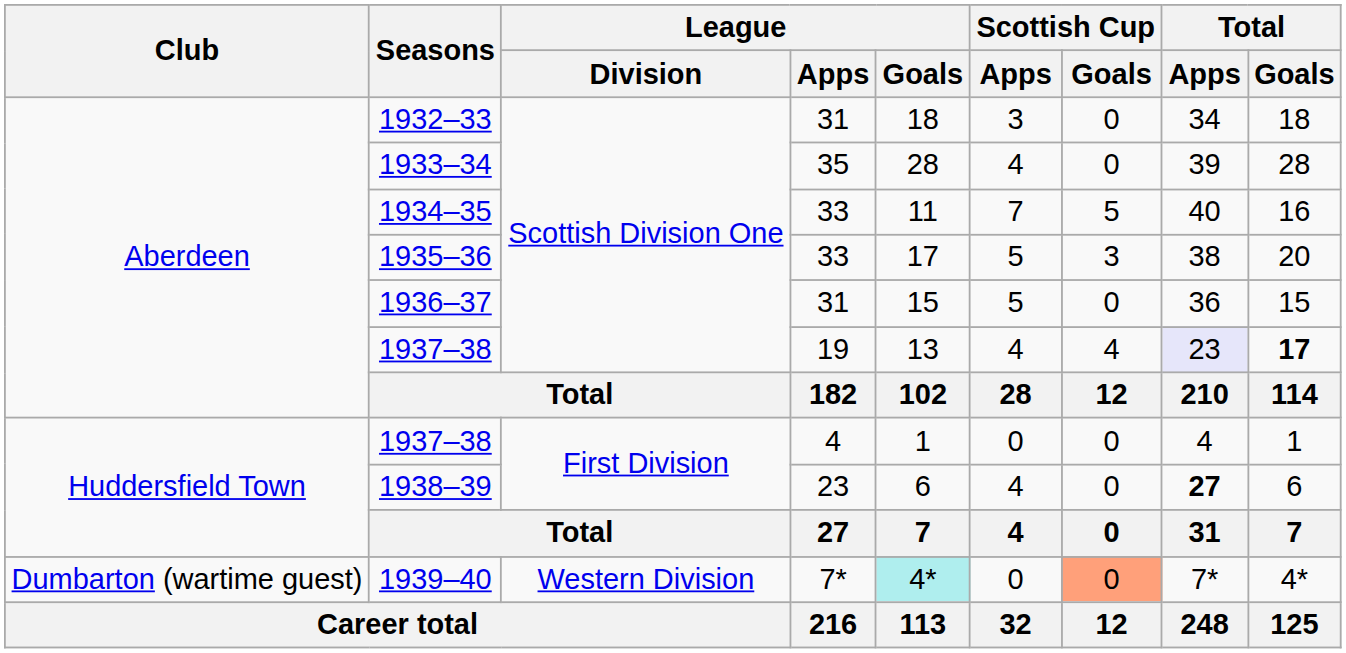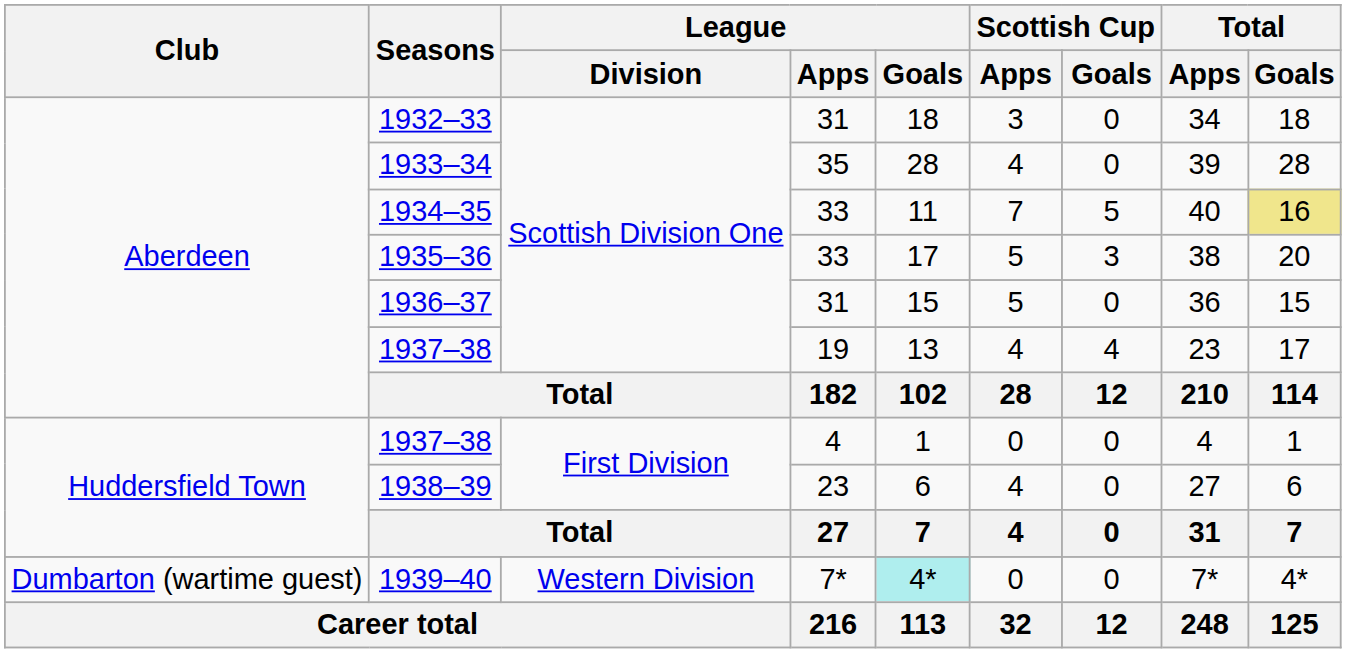1934–35 | Total / Goals: no background -> khaki background
1937–38 / 19 | Total / Apps: lavender background -> no background
1937–38 / 19 | Total / Goals: bold -> normal
1938–39 | Total / Apps: bold -> normal
1939–40 | Scottish Cup / Goals: lightsalmon background -> no background
